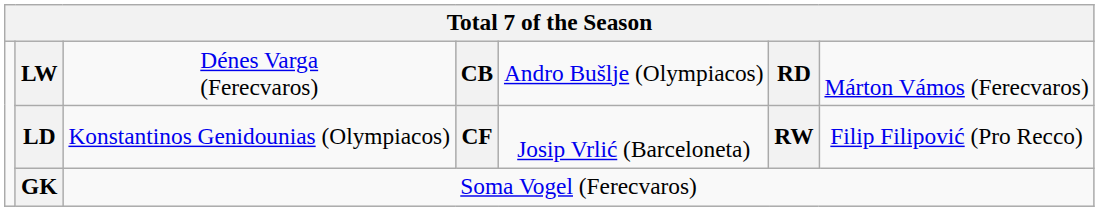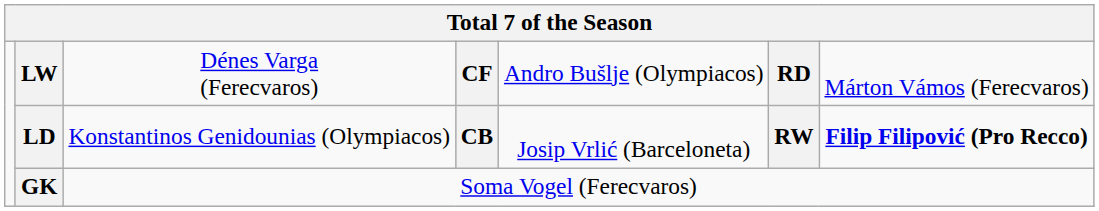LW | column 4: CB -> CF
LD | column 4: CF -> CB
LD | column 7: normal -> bold
